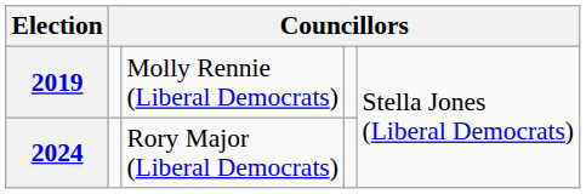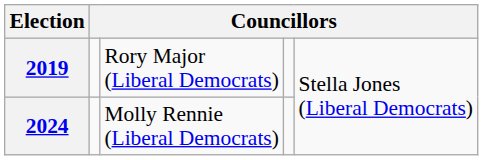2019 | column 3: Molly Rennie (Liberal Democrats) -> Rory Major (Liberal Democrats)
2024 | column 3: Rory Major (Liberal Democrats) -> Molly Rennie (Liberal Democrats)
